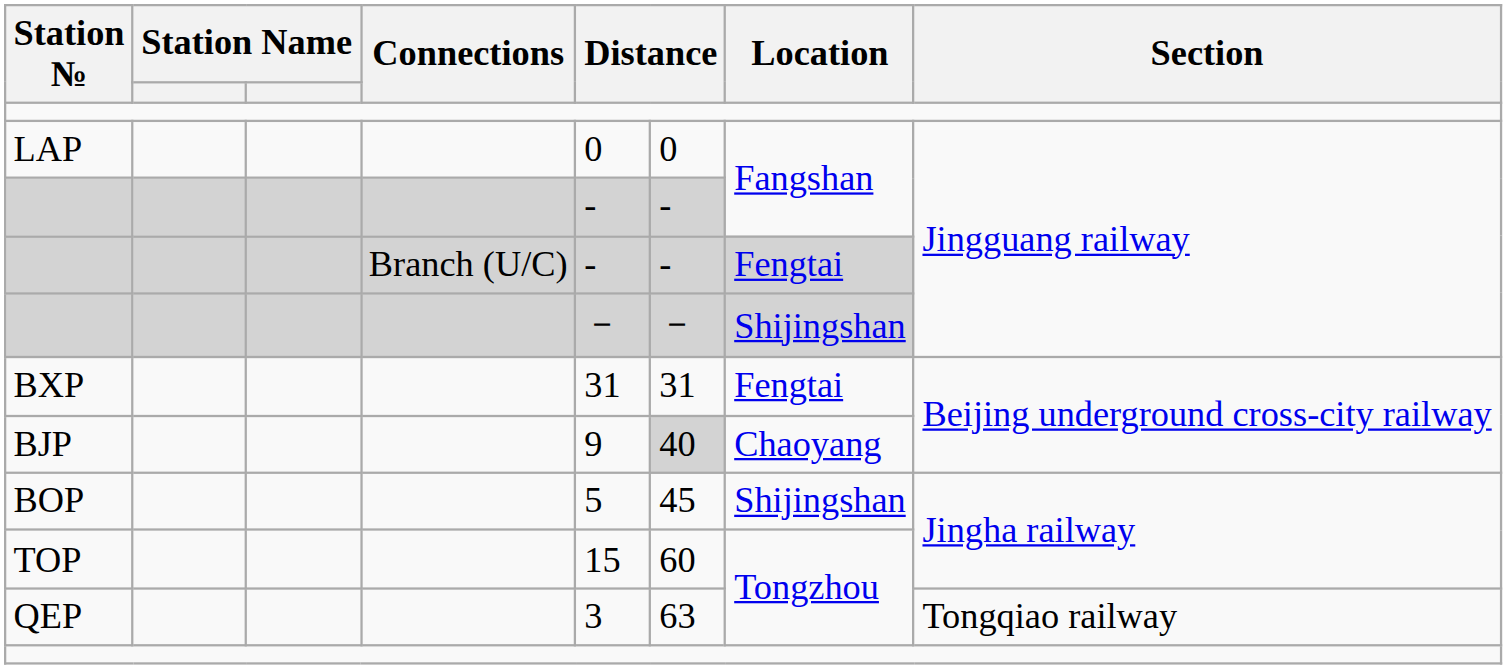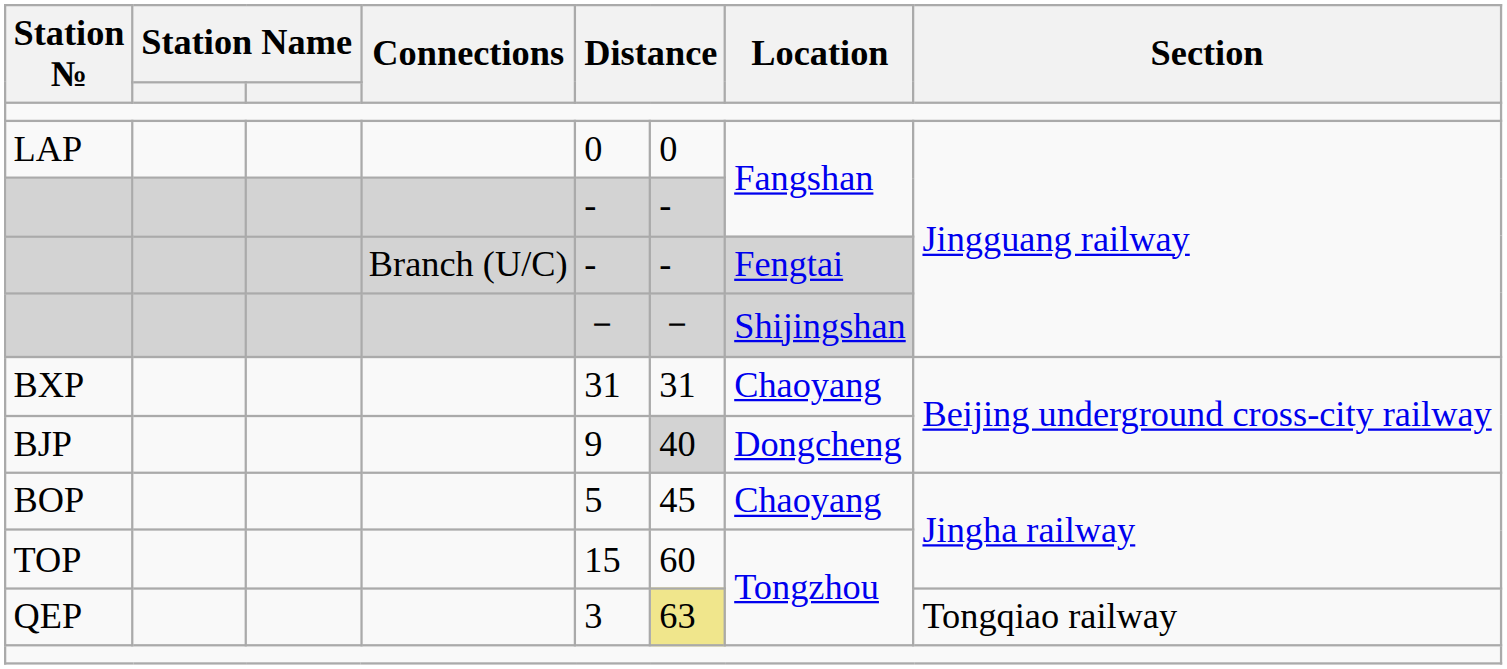BXP | Location: Fengtai -> Chaoyang
BJP | Location: Chaoyang -> Dongcheng
BOP | Location: Shijingshan -> Chaoyang
QEP | column 6: no background -> khaki background
